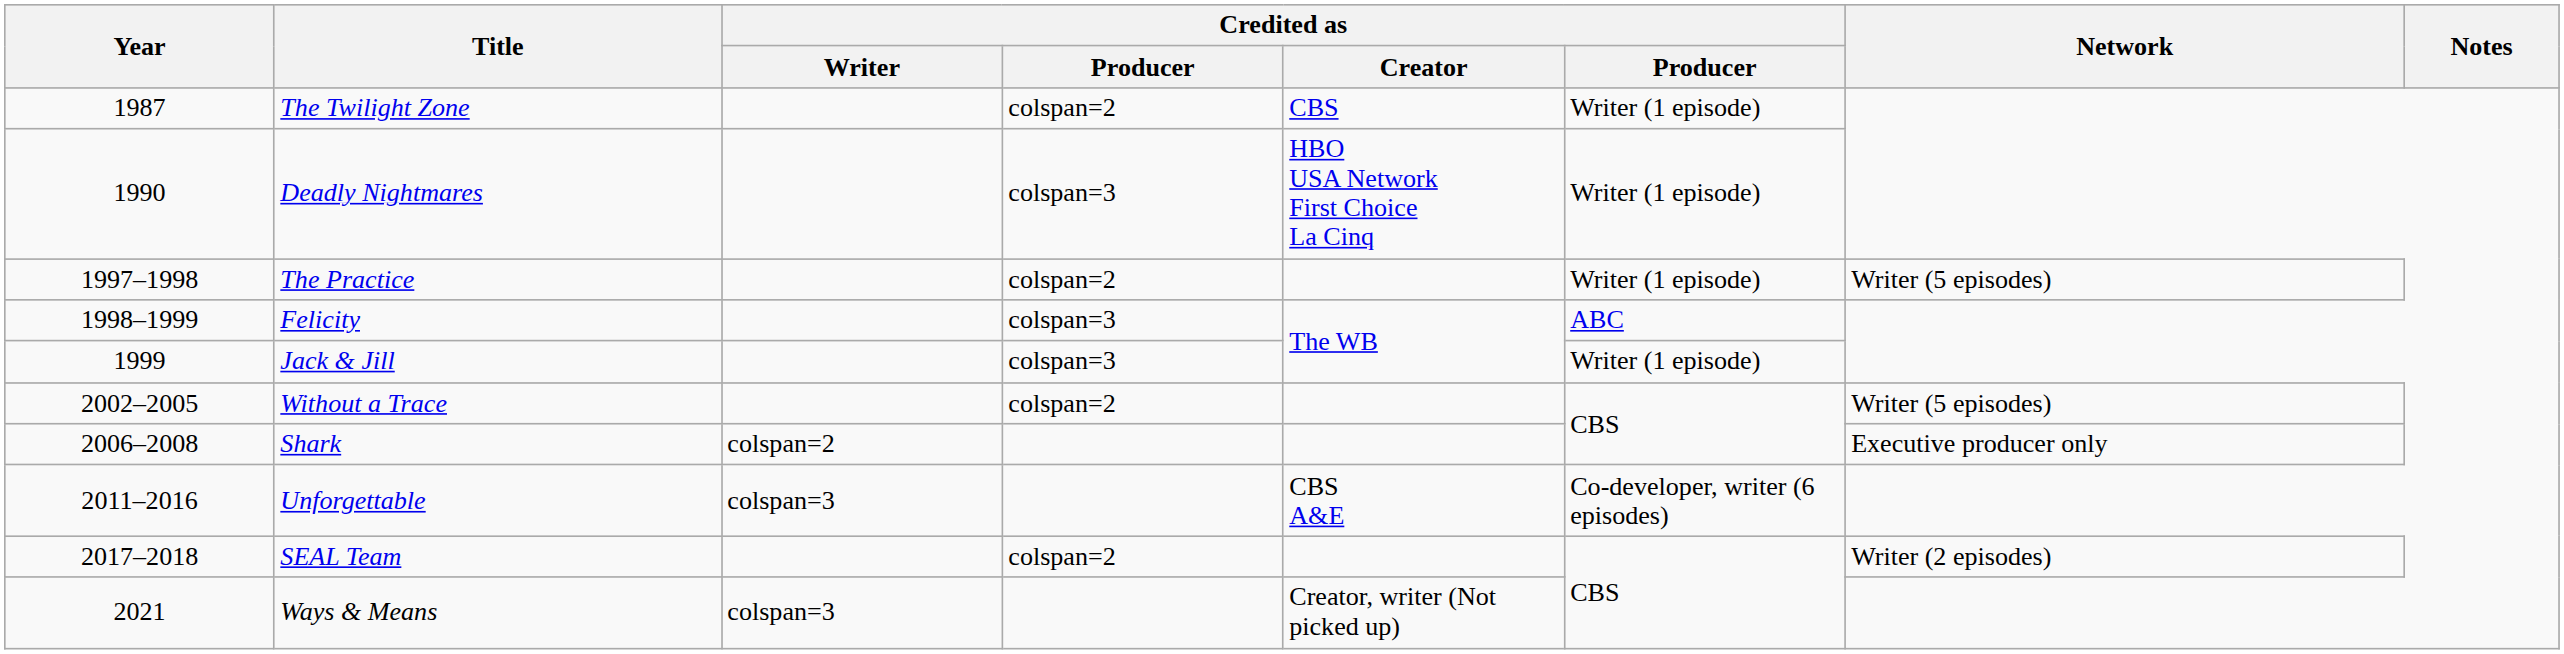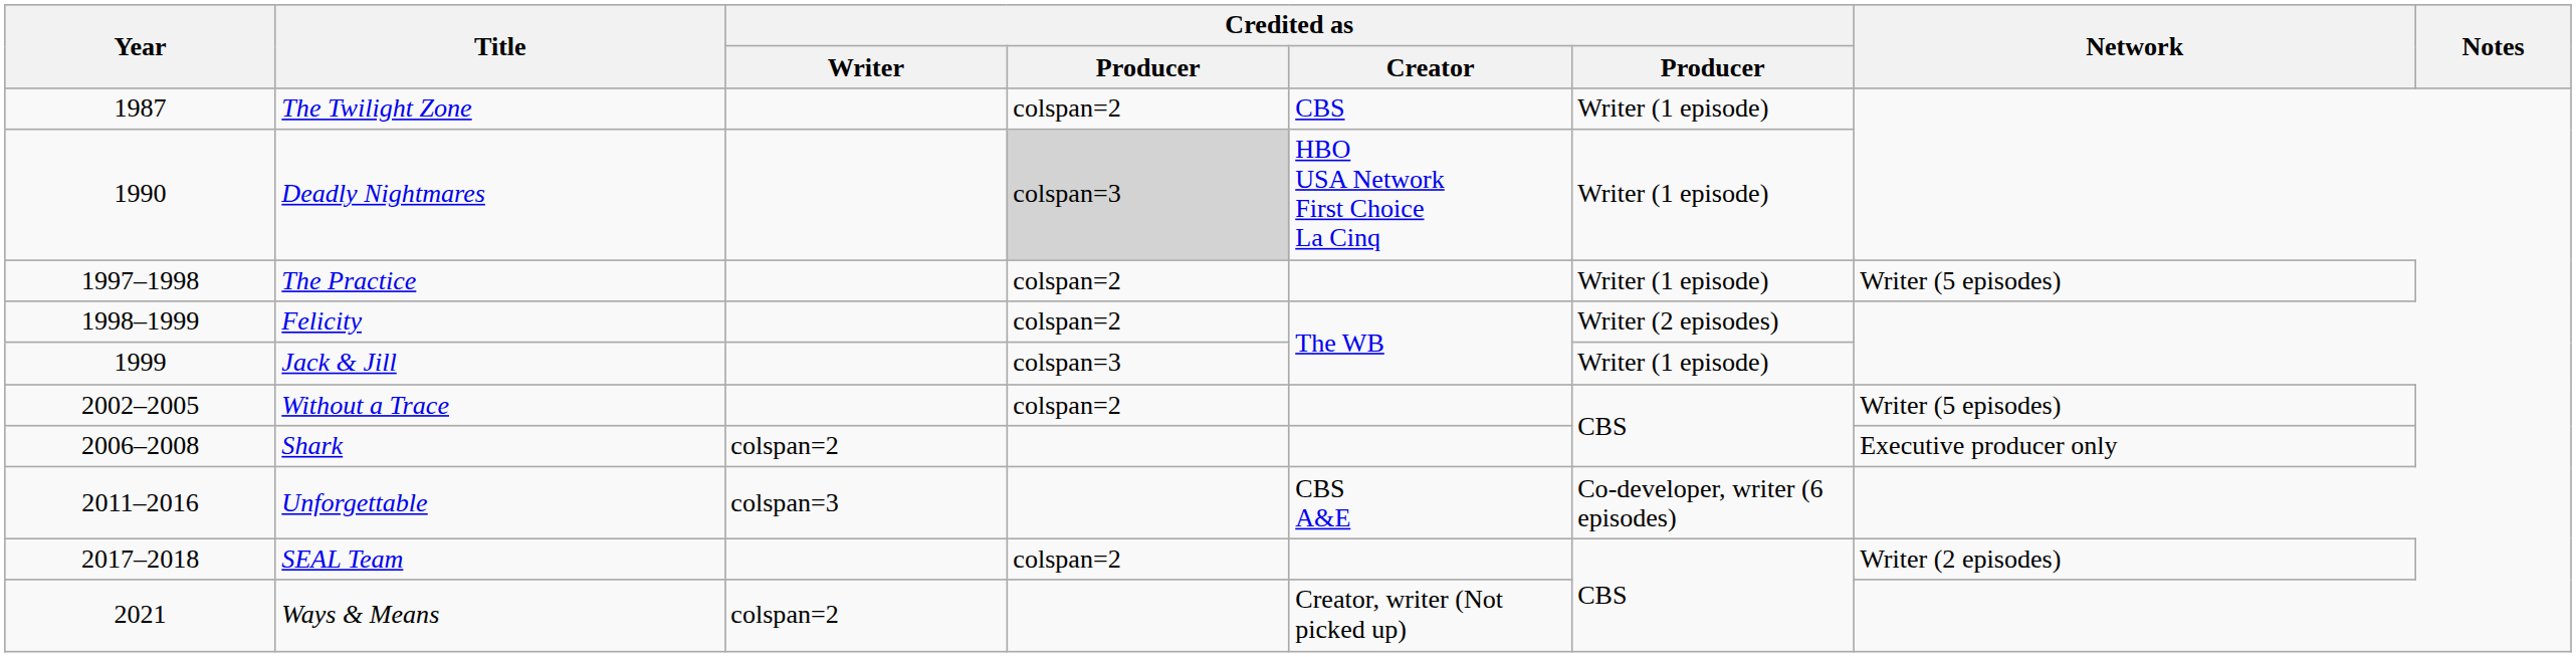Deadly Nightmares | column 4: no background -> lightgrey background
Felicity | column 4: colspan=3 -> colspan=2
Felicity | column 6: ABC -> Writer (2 episodes)
Ways & Means | Credited as / Writer: colspan=3 -> colspan=2
